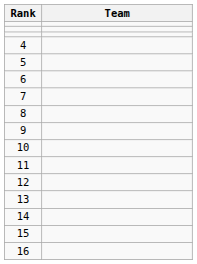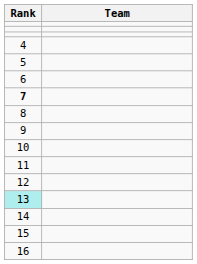row 8 | Rank: normal -> bold
row 14 | Rank: no background -> paleturquoise background
